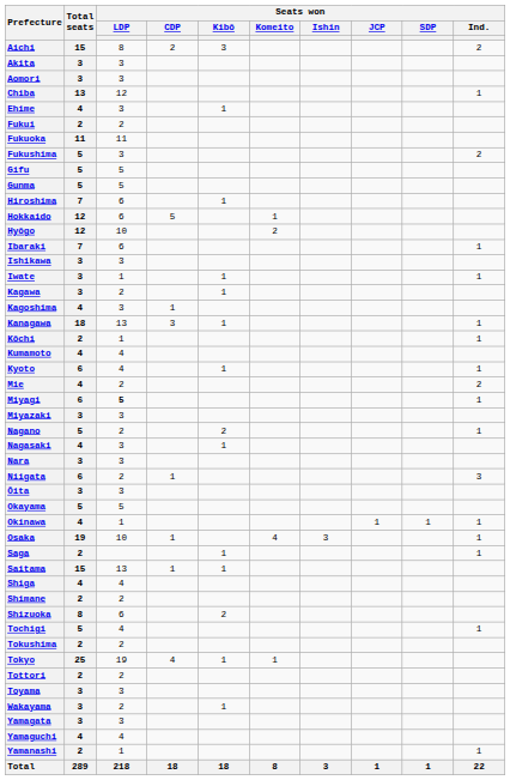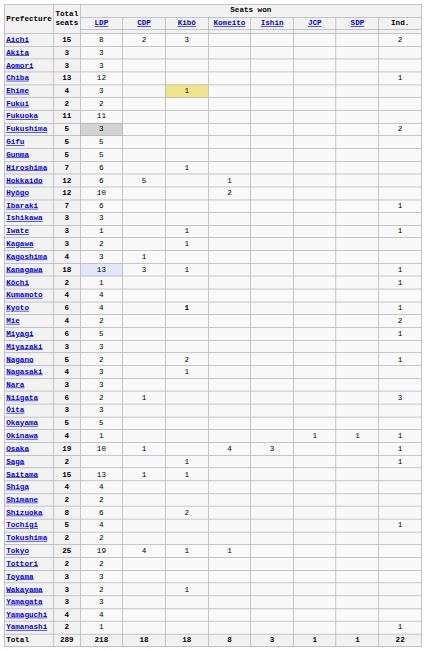Ehime | Seats won / Kibō: no background -> khaki background
Fukushima | Seats won / LDP: no background -> lightgrey background
Kanagawa | Seats won / LDP: no background -> lavender background
Kyoto | Seats won / Kibō: normal -> bold
Miyagi | Seats won / LDP: bold -> normal
